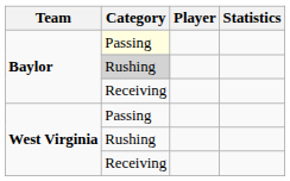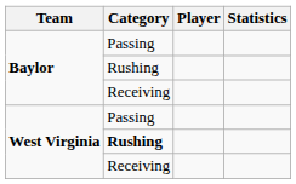Baylor / Passing | Category: lightyellow background -> no background
Baylor / Rushing | Category: lightgrey background -> no background
West Virginia / Rushing | Category: normal -> bold
